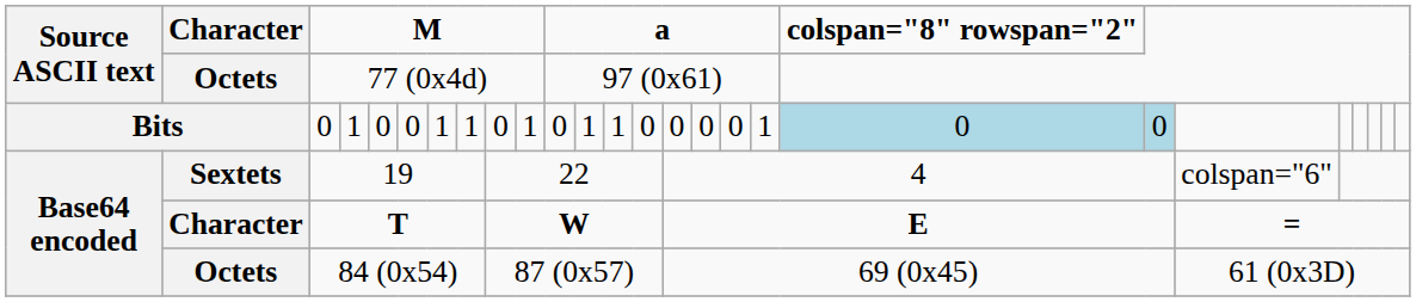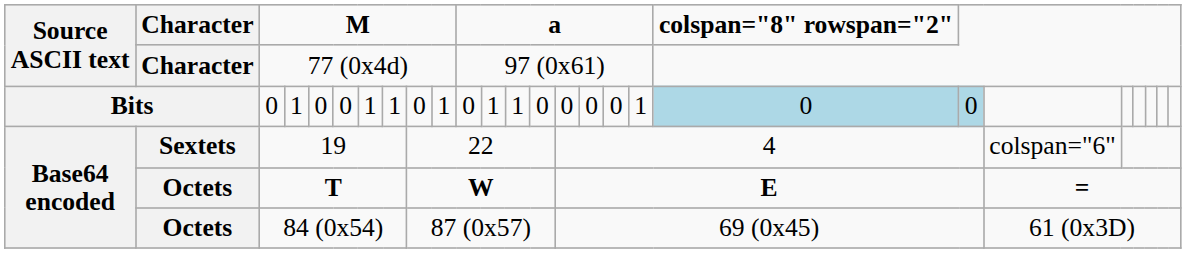77 (0x4d) | column 2: Octets -> Character
T | column 2: Character -> Octets
